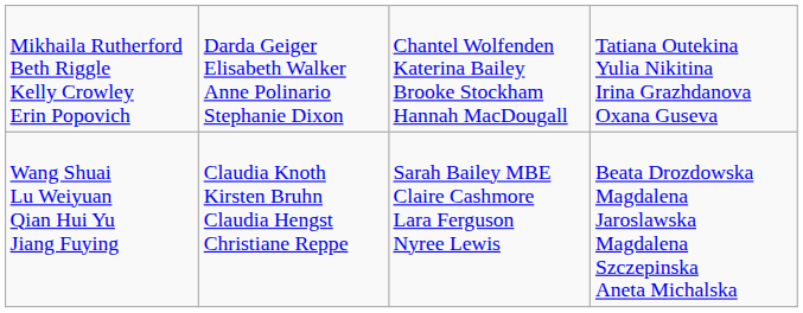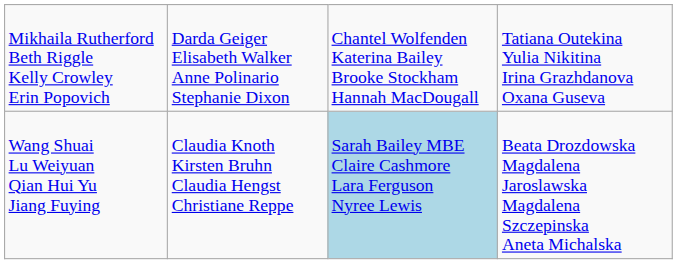Wang Shuai Lu Weiyuan Qian Hui Yu Jiang Fuying | column 3: no background -> lightblue background
